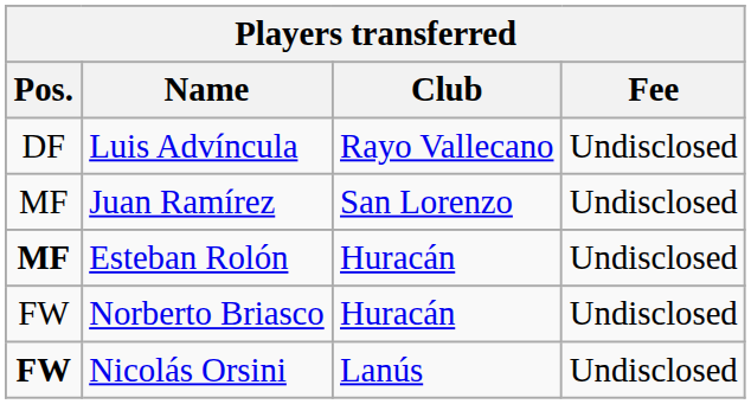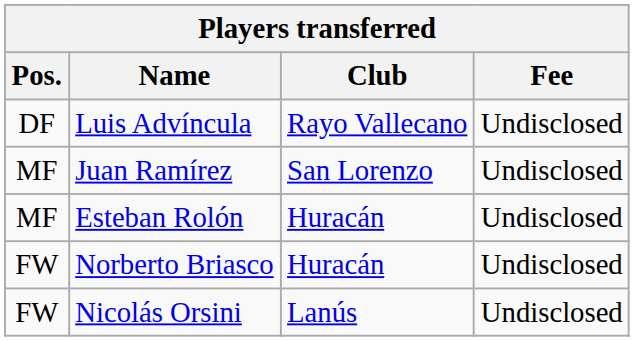Esteban Rolón | Pos.: bold -> normal
Nicolás Orsini | Pos.: bold -> normal
